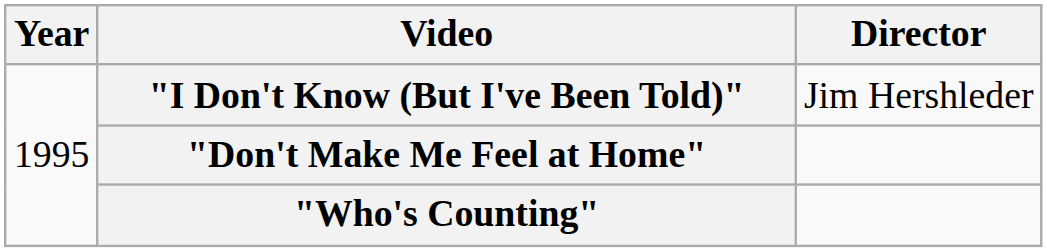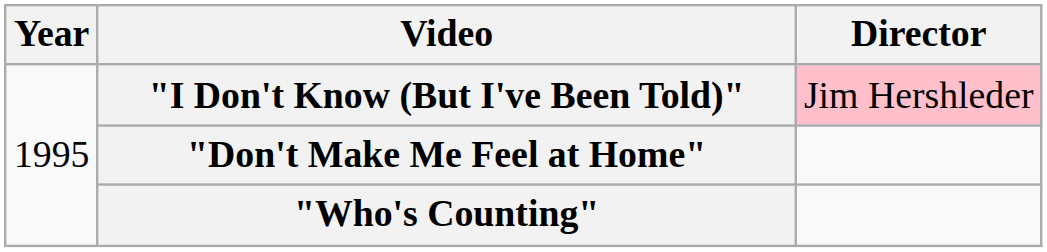"I Don't Know (But I've Been Told)" | Director: no background -> pink background
